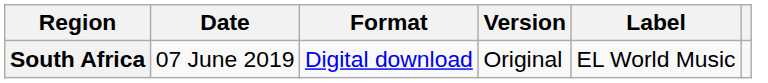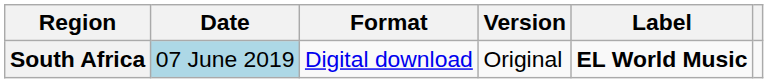South Africa | Date: no background -> lightblue background
South Africa | Label: normal -> bold
